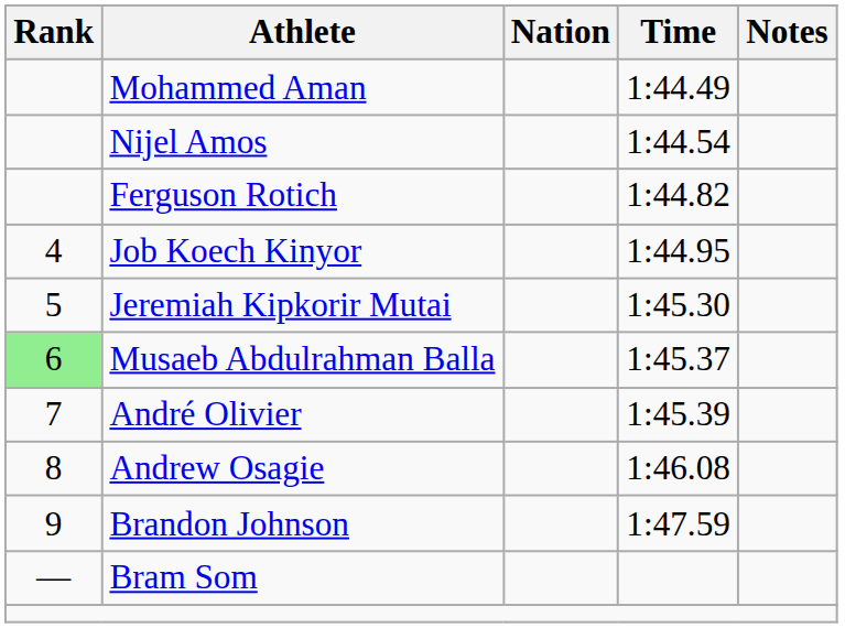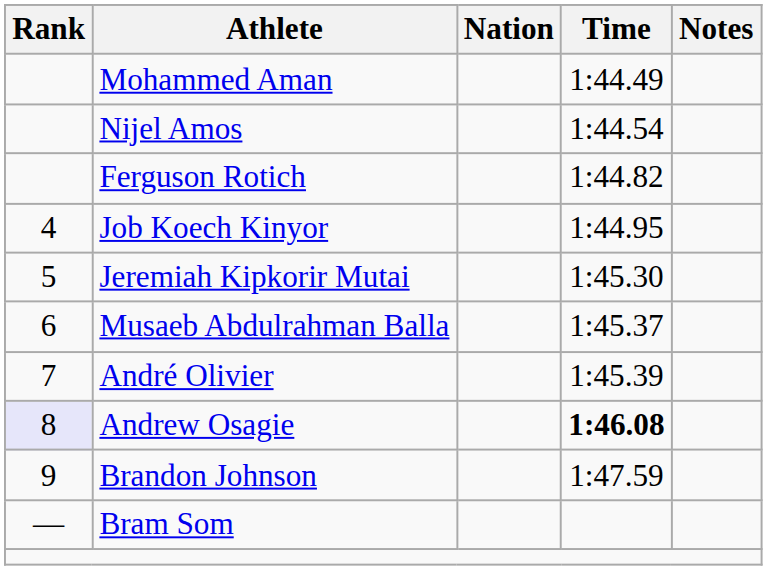Musaeb Abdulrahman Balla | Rank: lightgreen background -> no background
Andrew Osagie | Rank: no background -> lavender background
Andrew Osagie | Time: normal -> bold
